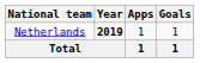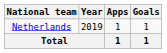Netherlands | Year: bold -> normal
